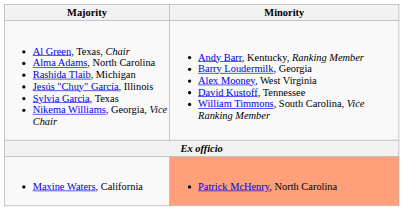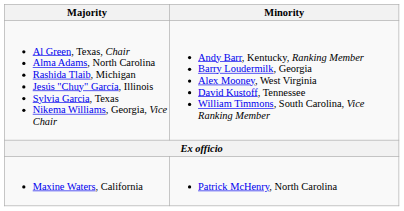Maxine Waters, California | Minority: lightsalmon background -> no background
